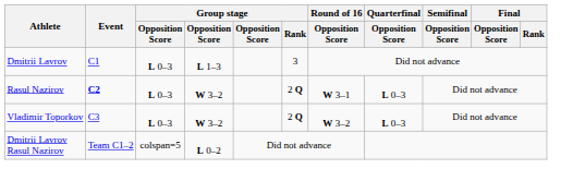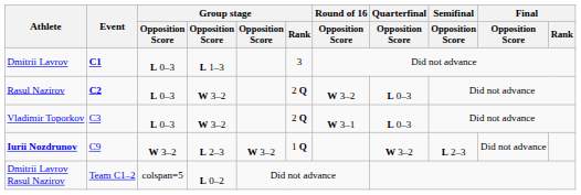Dmitrii Lavrov | Event: normal -> bold
Rasul Nazirov | Round of 16 / Opposition Score: W 3–1 -> W 3–2
Vladimir Toporkov | Round of 16 / Opposition Score: W 3–2 -> W 3–1
+ row: Iurii Nozdrunov | C9 | W 3–2 | L 2–3 | W 3–2 | 1 Q | W 3–2 | L 2–3 | Did not advance
